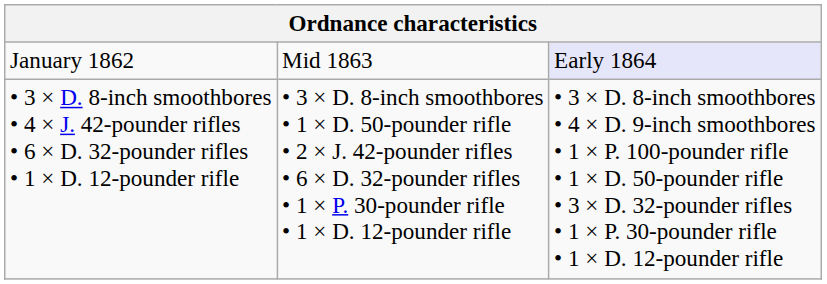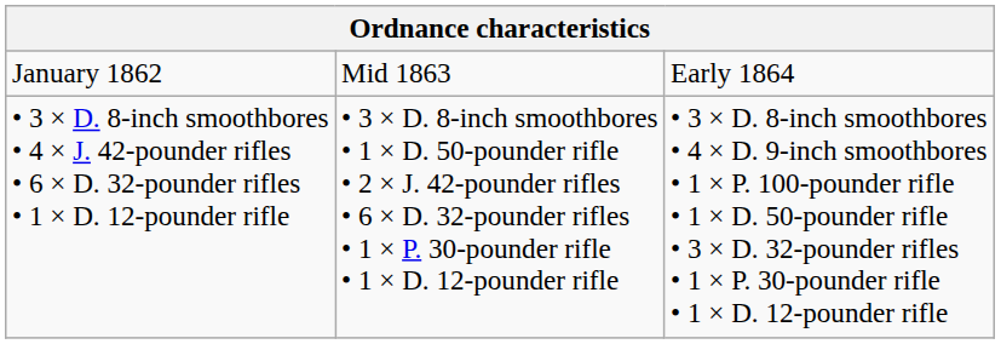January 1862 | column 3: lavender background -> no background
